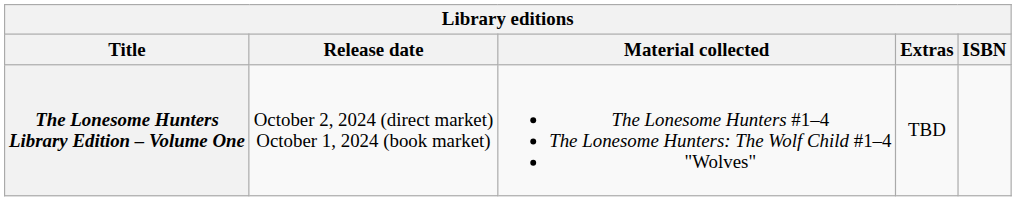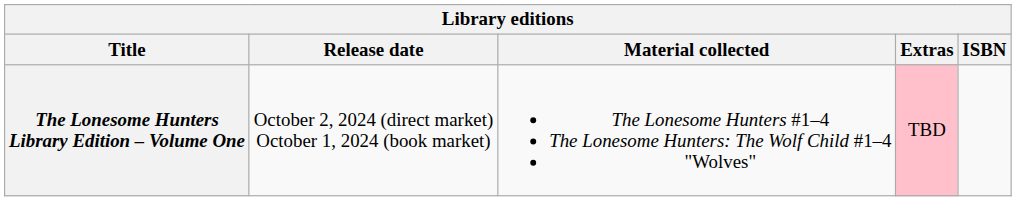The Lonesome Hunters Library Edition – Volume One | Extras: no background -> pink background
